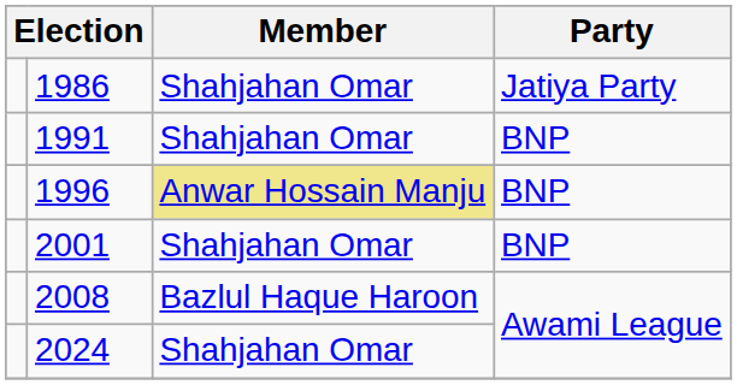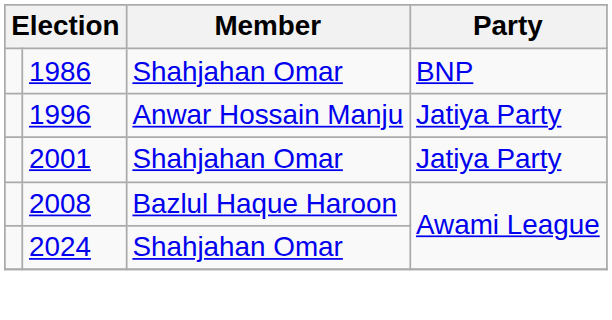1986 | Party: Jatiya Party -> BNP
- row: 1991 | Shahjahan Omar | BNP
1996 | Member: khaki background -> no background
1996 | Party: BNP -> Jatiya Party
2001 | Party: BNP -> Jatiya Party
